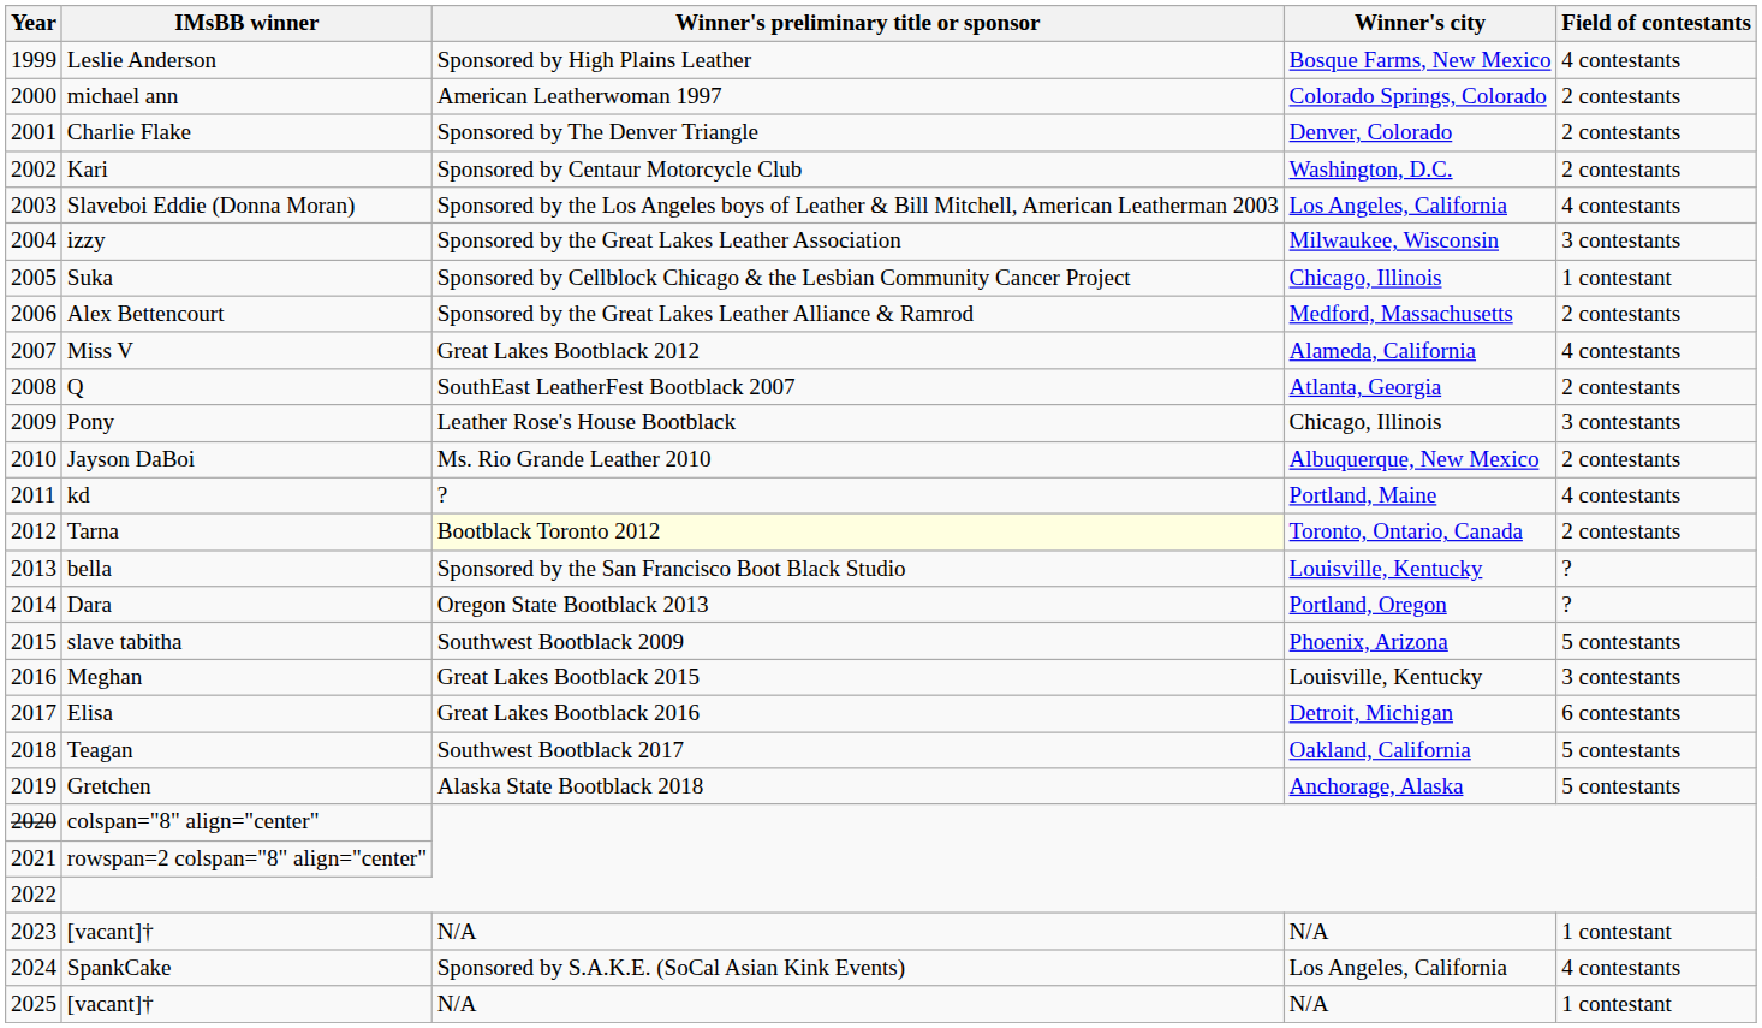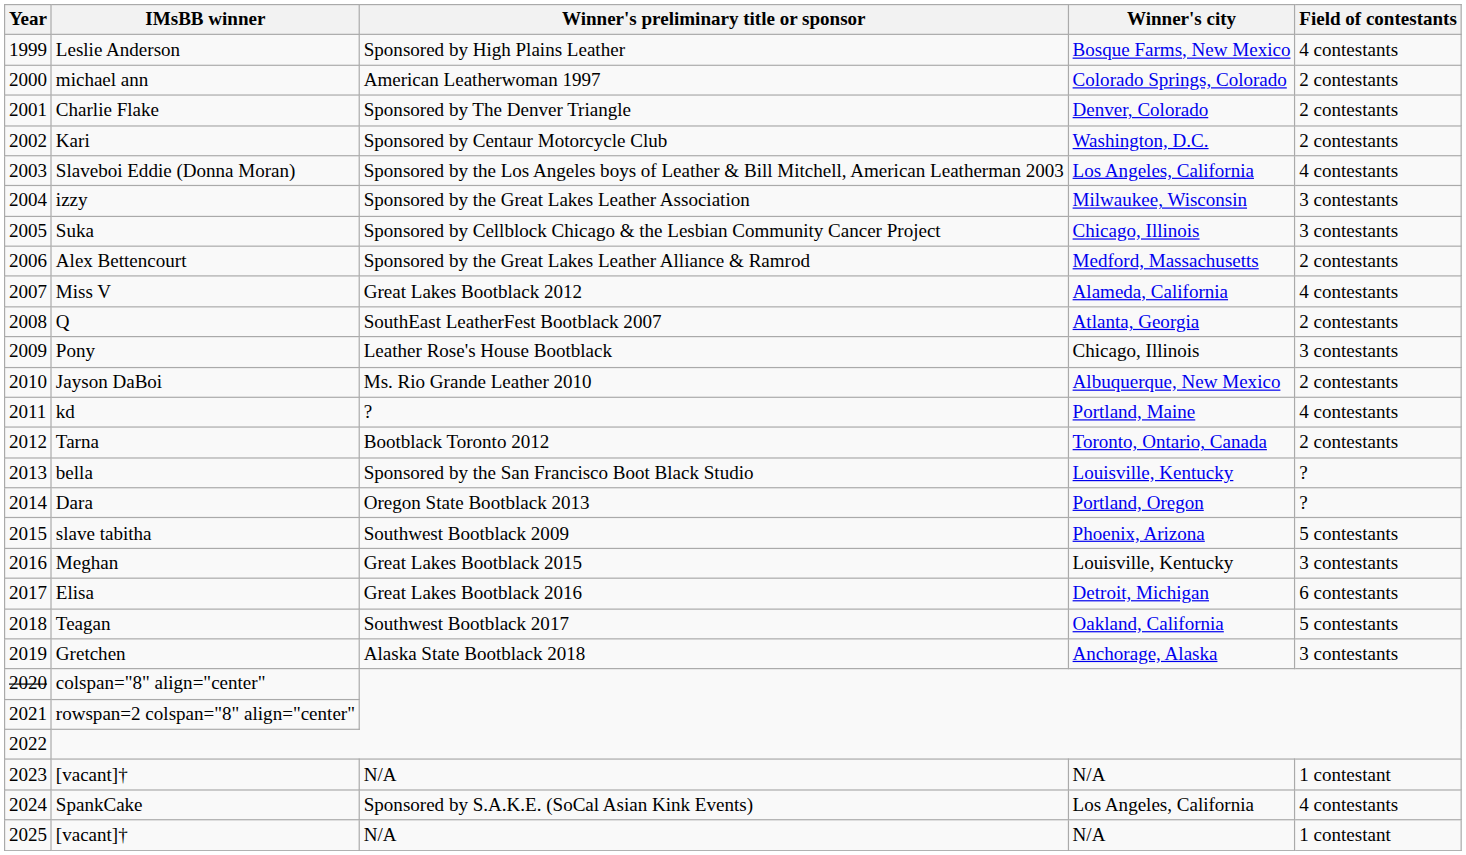Suka | Field of contestants: 1 contestant -> 3 contestants
Tarna | Winner's preliminary title or sponsor: lightyellow background -> no background
Gretchen | Field of contestants: 5 contestants -> 3 contestants
